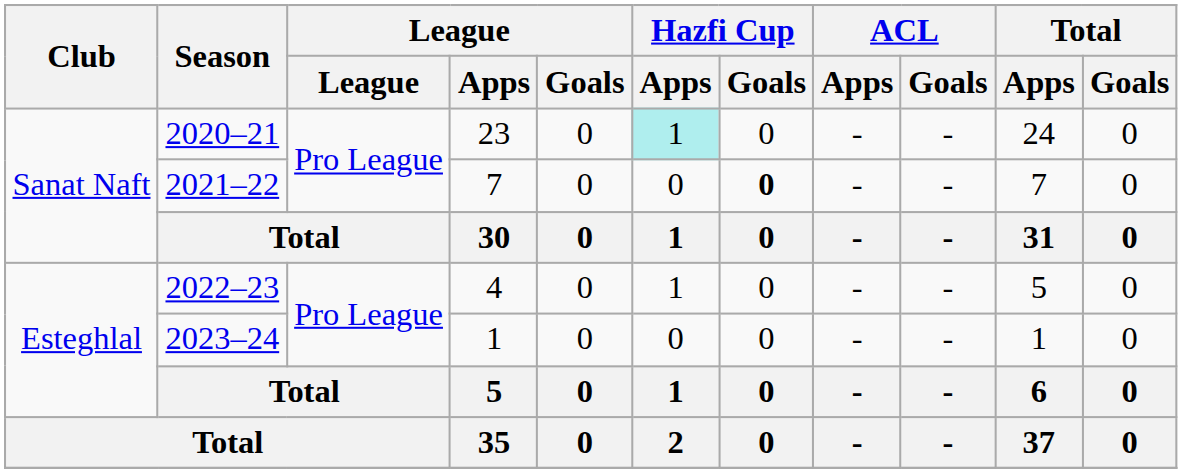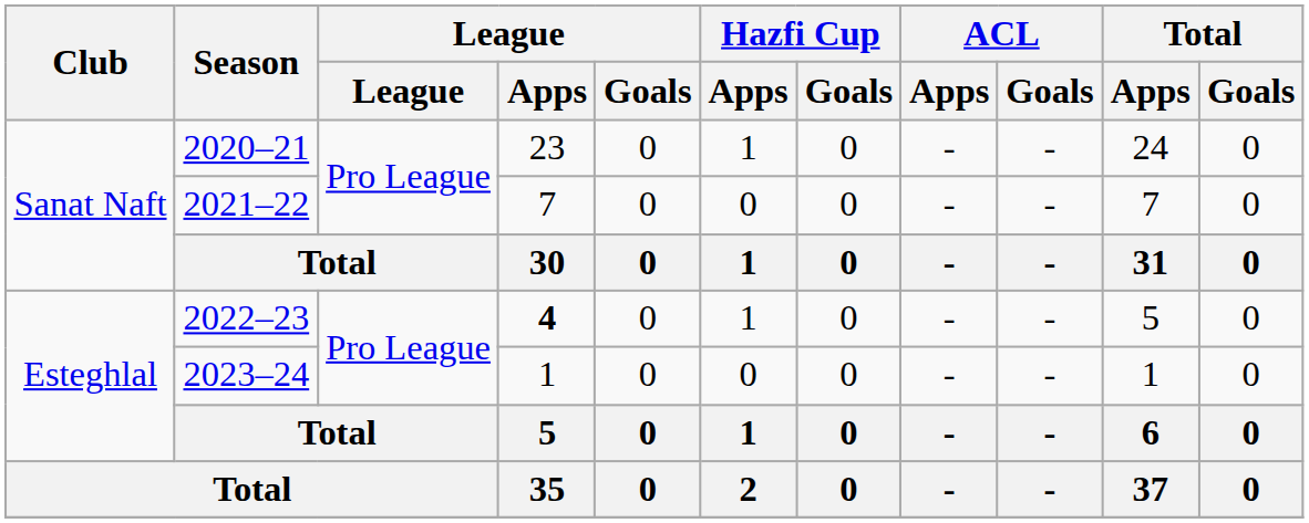2020–21 | Hazfi Cup / Apps: paleturquoise background -> no background
2021–22 | Hazfi Cup / Goals: bold -> normal
2022–23 | League / Apps: normal -> bold
